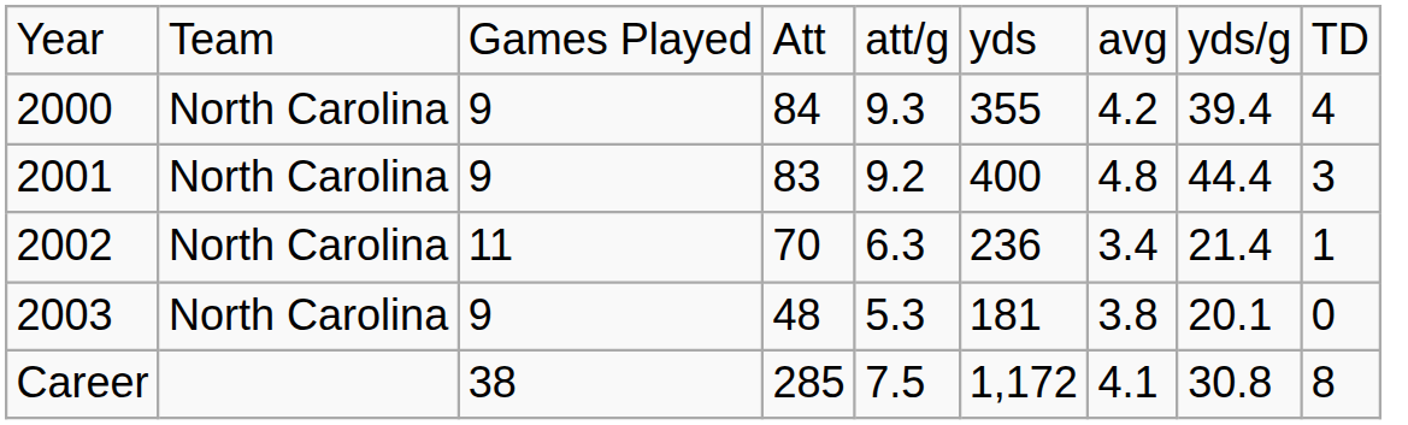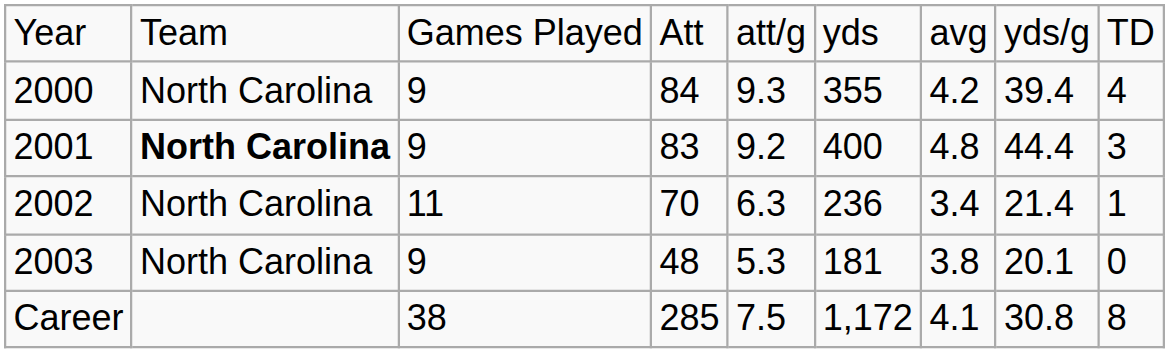2001 | column 2: normal -> bold
